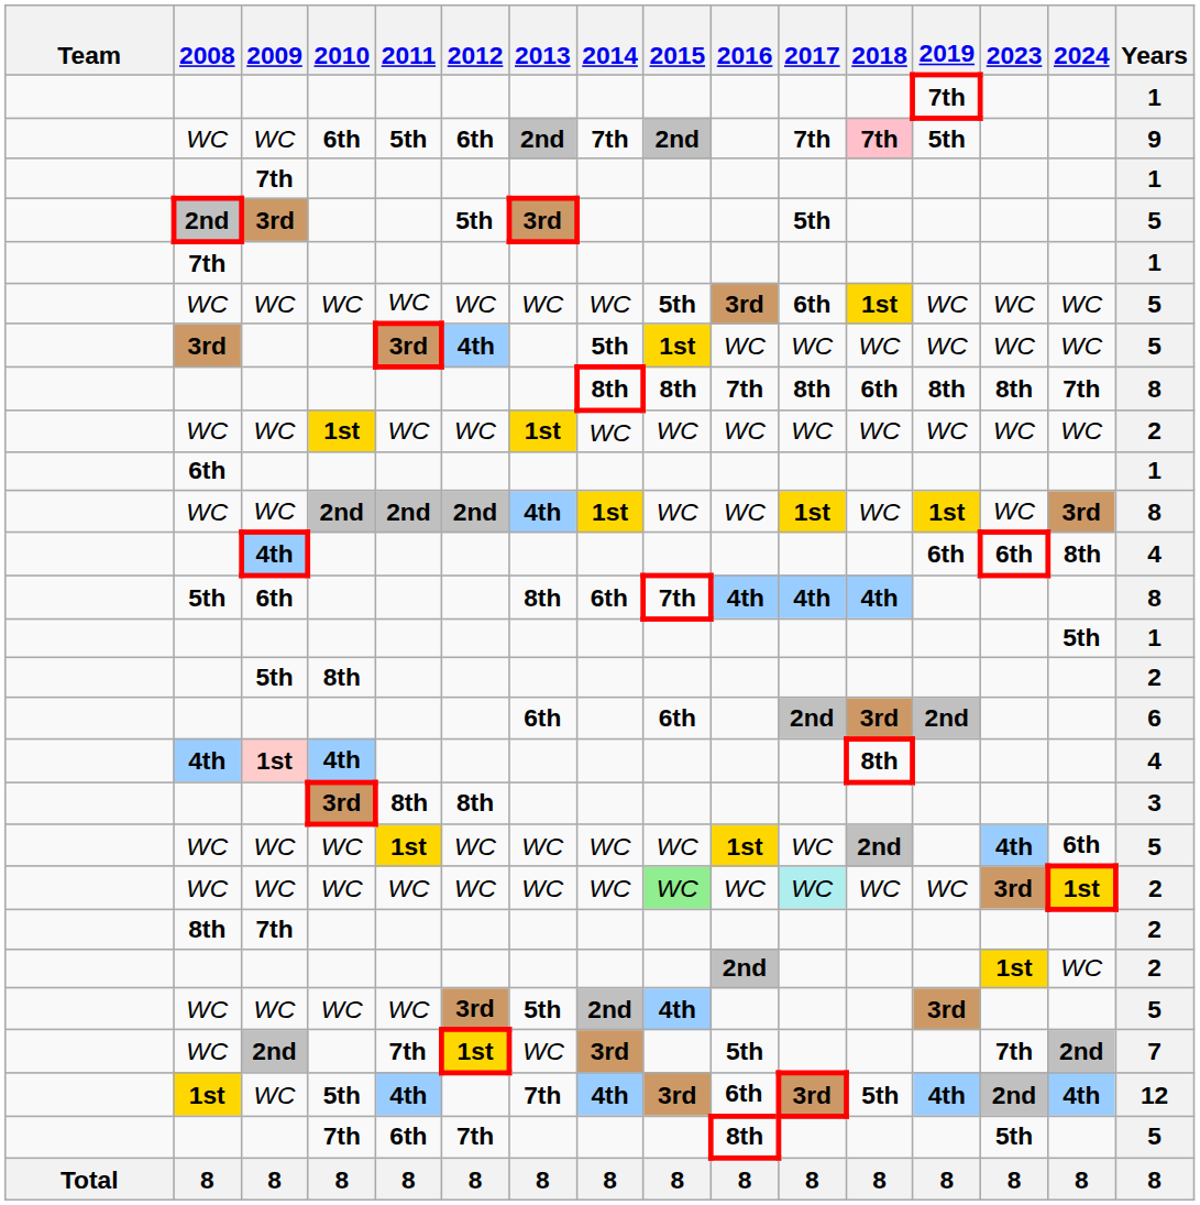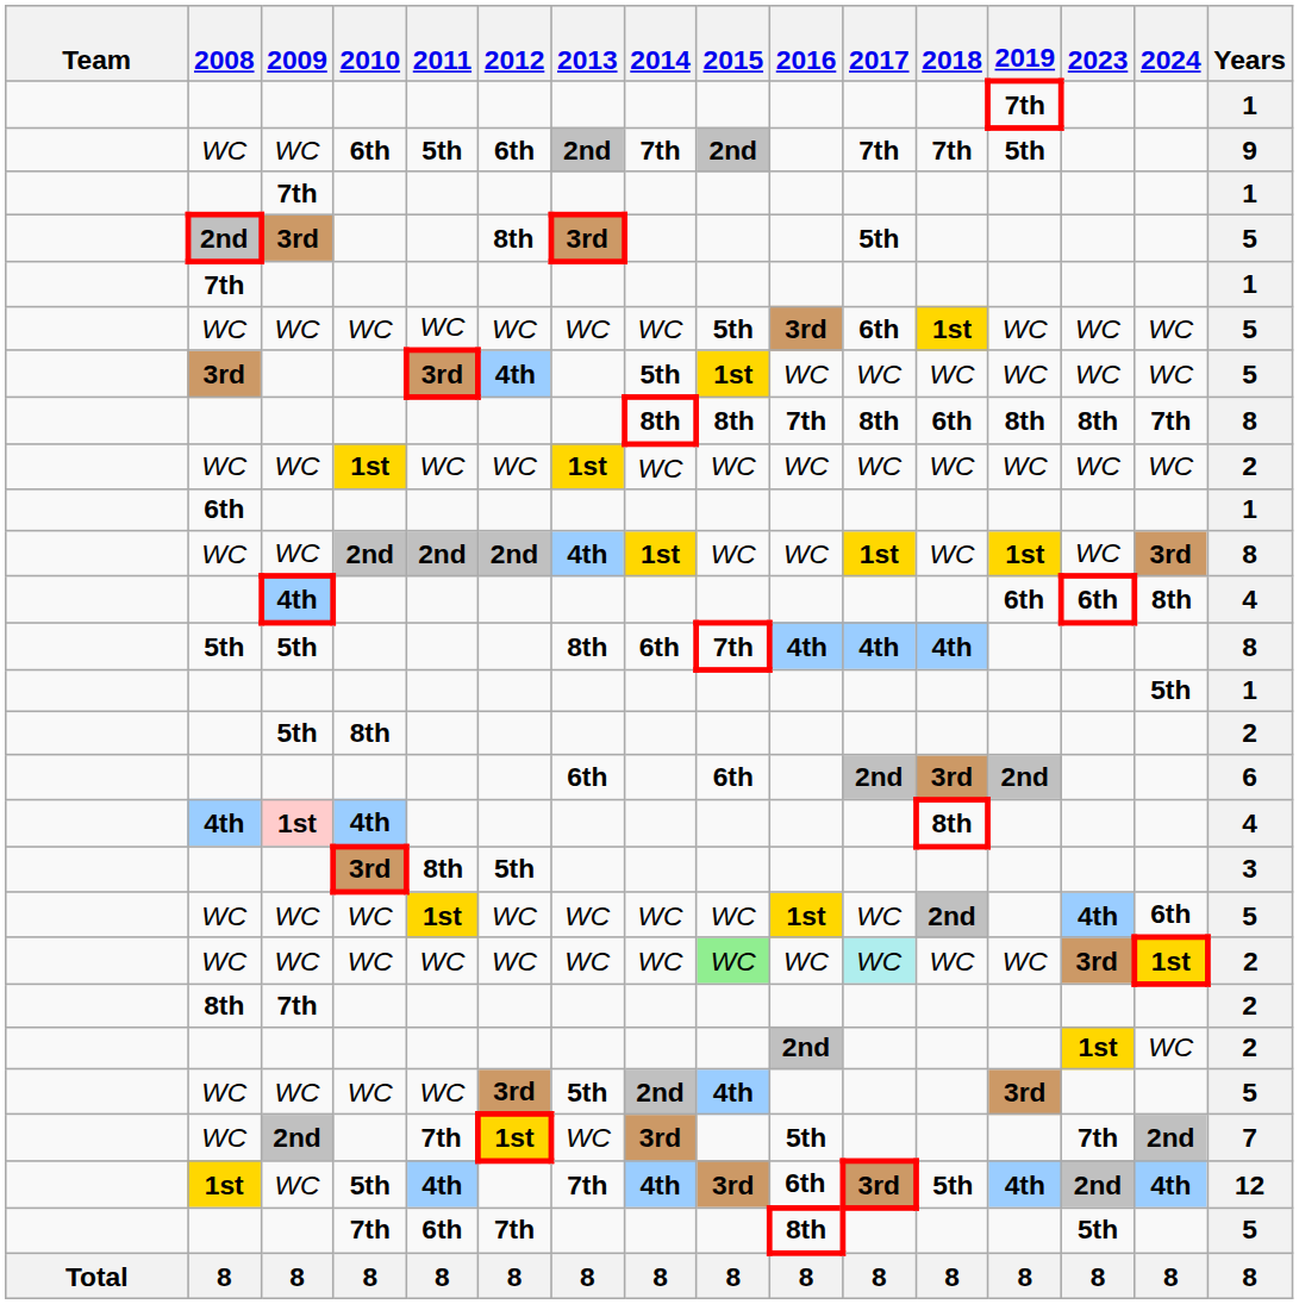row 3 | 2018: pink background -> no background
row 5 | 2012: 5th -> 8th
row 14 | 2009: 6th -> 5th
row 19 | 2012: 8th -> 5th
